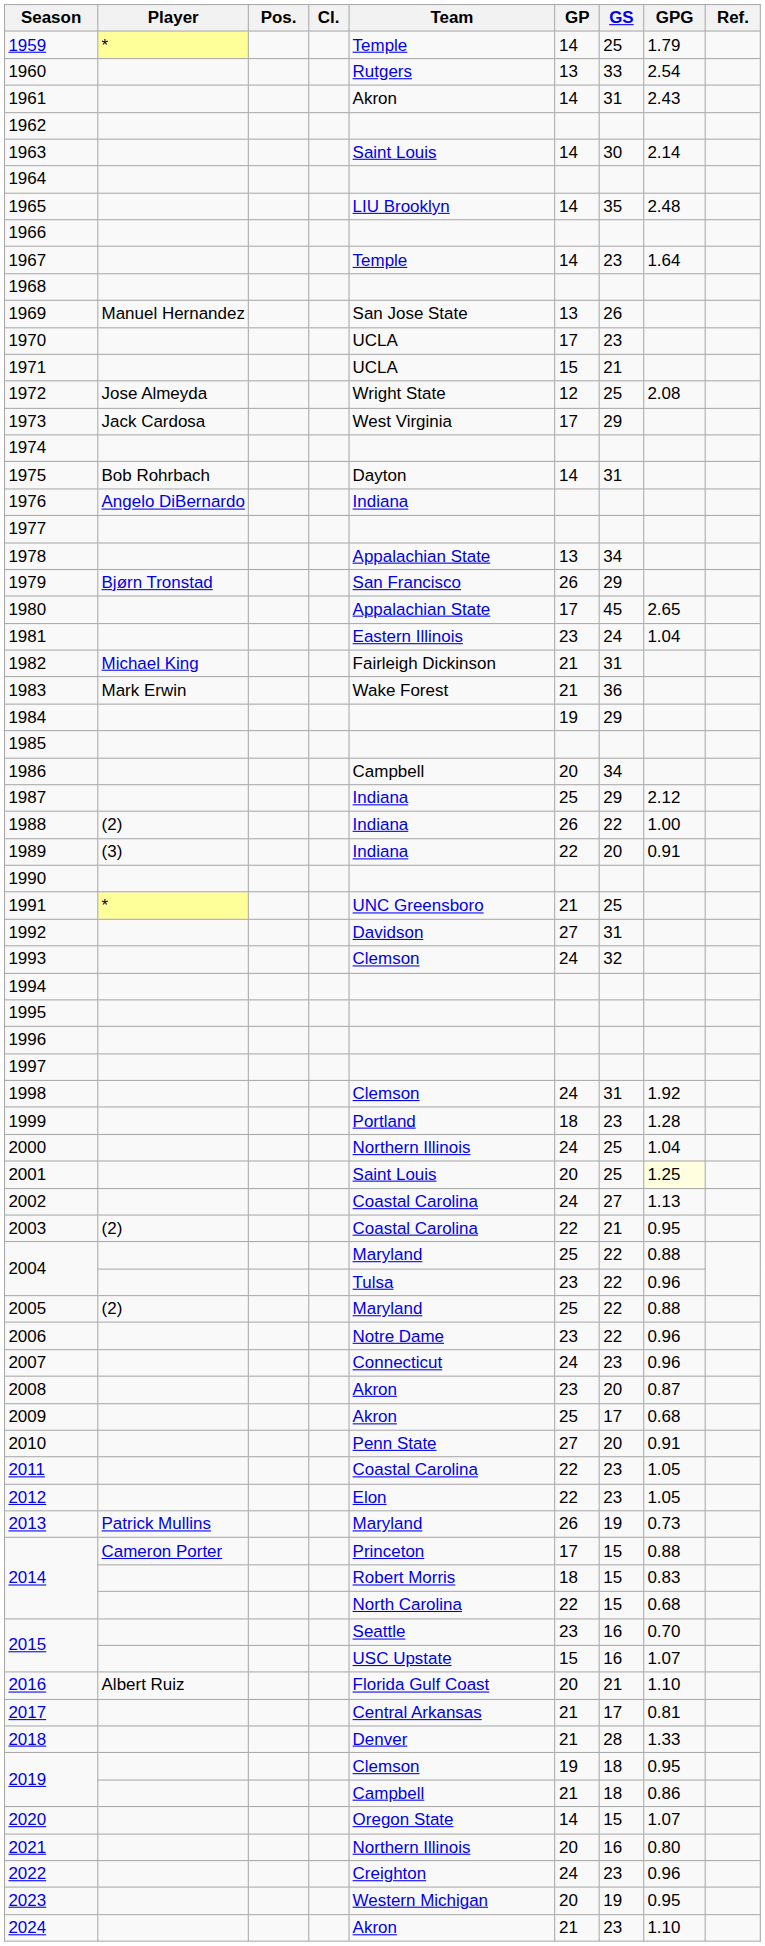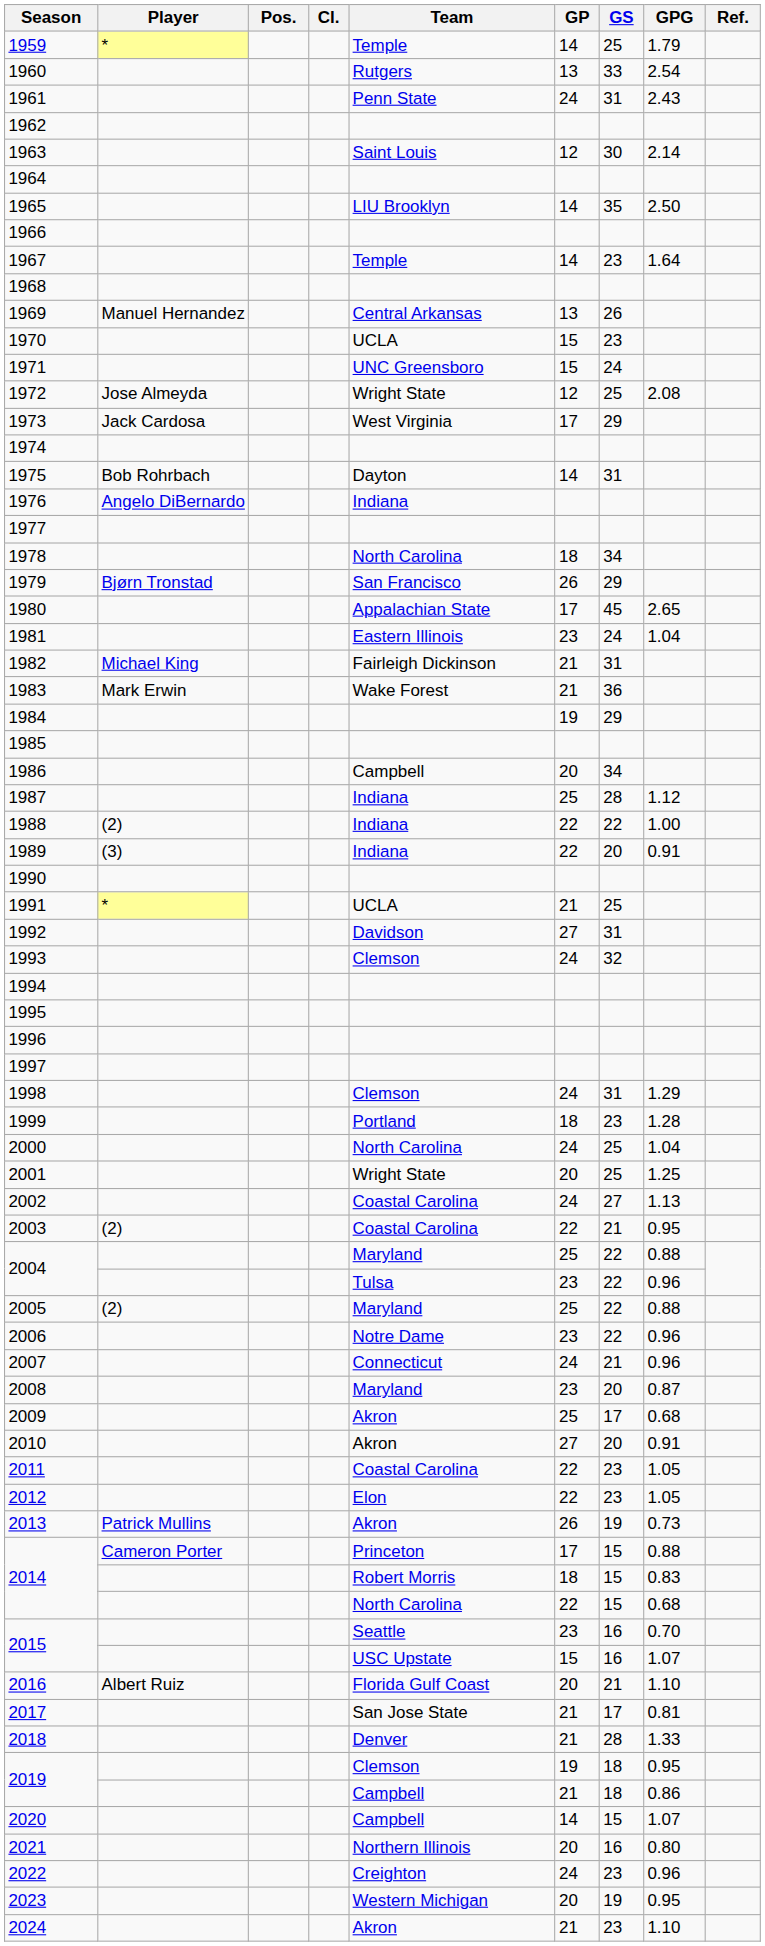1961 | Team: Akron -> Penn State
1961 | GP: 14 -> 24
1963 | GP: 14 -> 12
1965 | GPG: 2.48 -> 2.50
1969 | Team: San Jose State -> Central Arkansas
1970 | GP: 17 -> 15
1971 | Team: UCLA -> UNC Greensboro
1971 | GS: 21 -> 24
1978 | Team: Appalachian State -> North Carolina
1978 | GP: 13 -> 18
1987 | GS: 29 -> 28
1987 | GPG: 2.12 -> 1.12
1988 | GP: 26 -> 22
1991 | Team: UNC Greensboro -> UCLA
1998 | GPG: 1.92 -> 1.29
2000 | Team: Northern Illinois -> North Carolina
2001 | Team: Saint Louis -> Wright State
2001 | GPG: lightyellow background -> no background
2007 | GS: 23 -> 21
2008 | Team: Akron -> Maryland
2010 | Team: Penn State -> Akron
2013 | Team: Maryland -> Akron
2017 | Team: Central Arkansas -> San Jose State
2020 | Team: Oregon State -> Campbell
